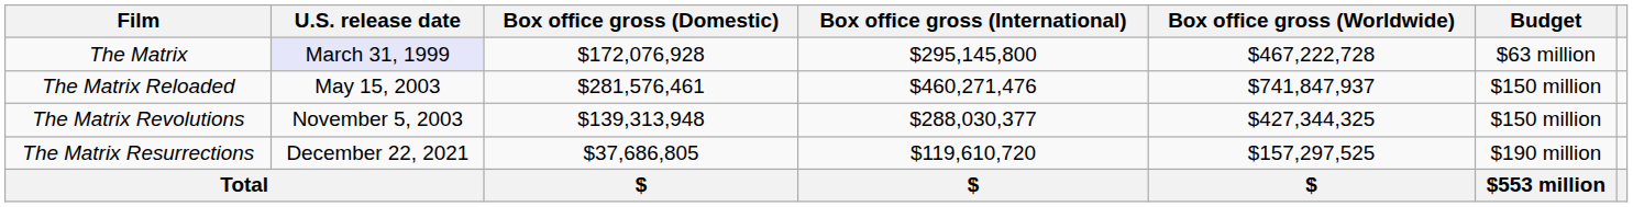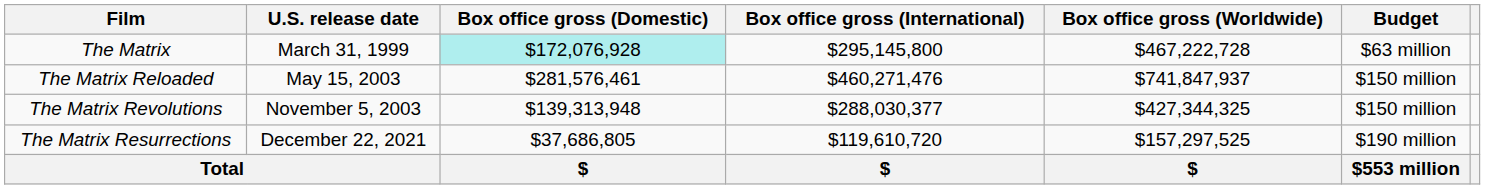The Matrix | U.S. release date: lavender background -> no background
The Matrix | Box office gross (Domestic): no background -> paleturquoise background
